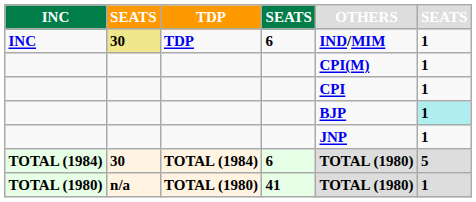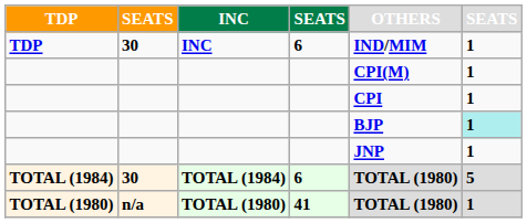columns swapped: TDP <-> INC
row 2 | column 2: khaki background -> no background
